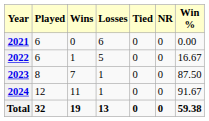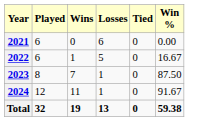- column: NR | 0 | 0 | 0 | 0 | 0
